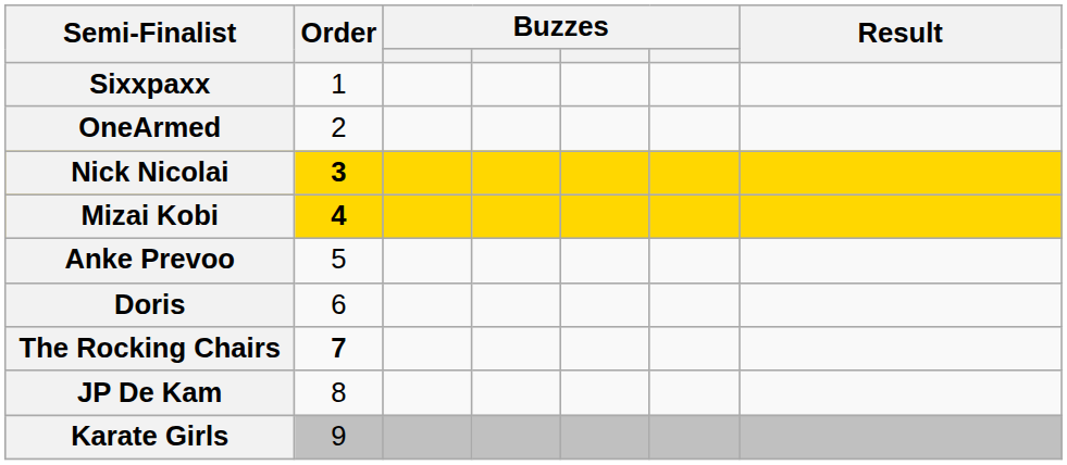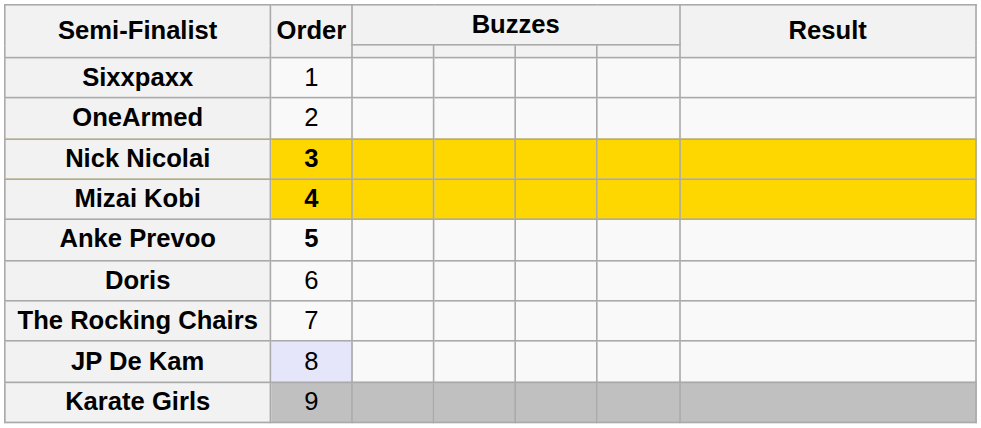Anke Prevoo | Order: normal -> bold
The Rocking Chairs | Order: bold -> normal
JP De Kam | Order: no background -> lavender background
